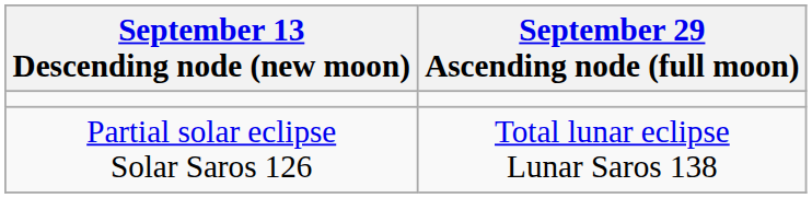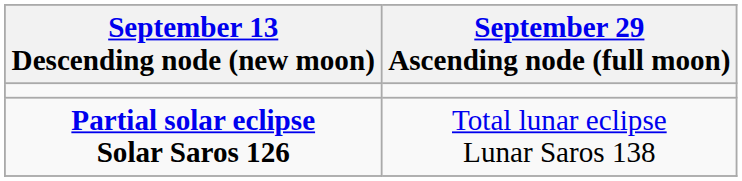row 3 | September 13 Descending node (new moon): normal -> bold
